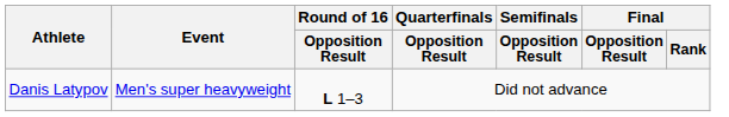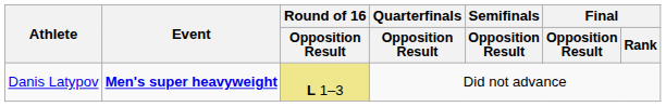Danis Latypov | Event: normal -> bold
Danis Latypov | Round of 16 / Opposition Result: no background -> khaki background
